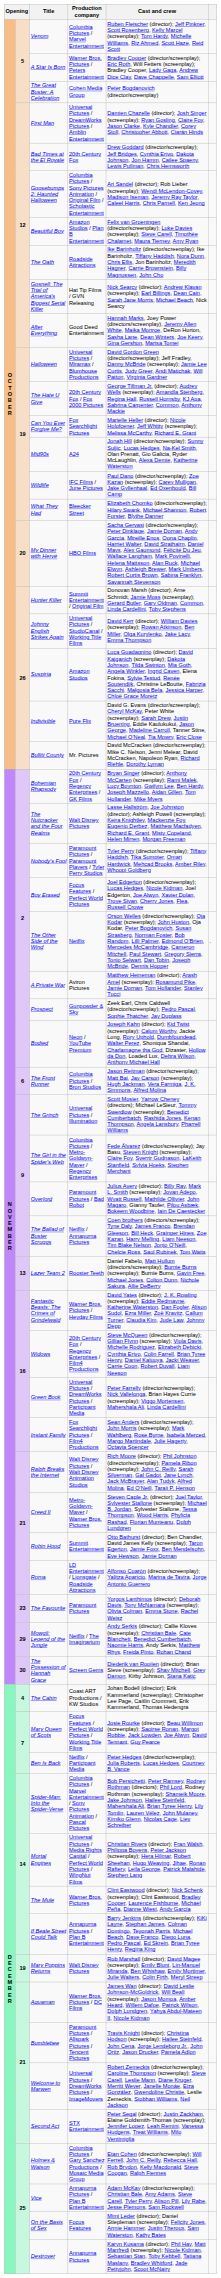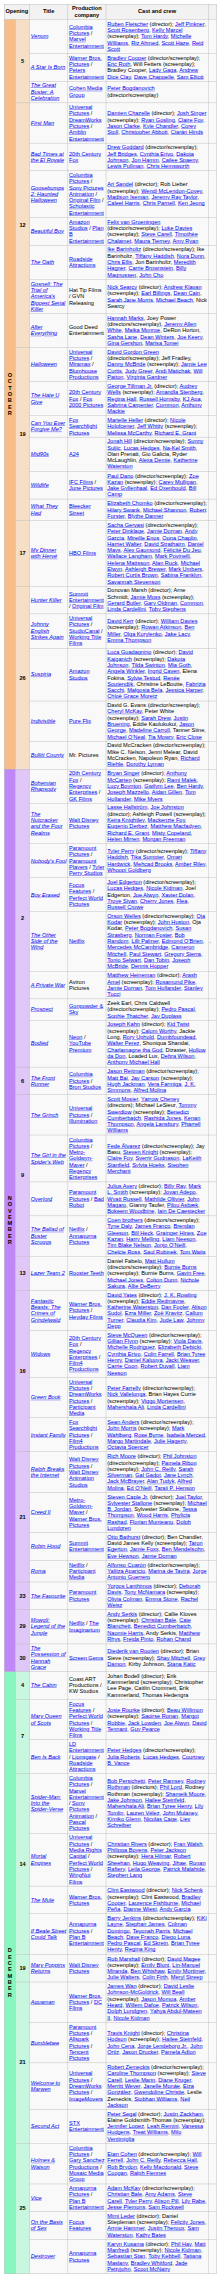My Dinner with Hervé | column 2: 20 -> 17
Roma | Production company: LD Entertainment / Lionsgate / Roadside Attractions -> Netflix / Participant Media
Ben Is Back | Production company: Netflix / Participant Media -> LD Entertainment / Lionsgate / Roadside Attractions
